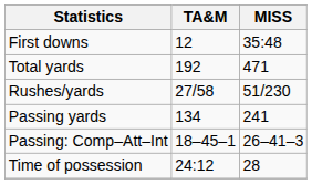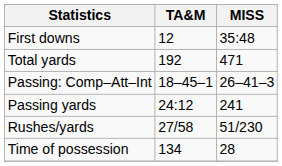rows swapped: Rushes/yards <-> Passing: Comp–Att–Int
Passing yards | TA&M: 134 -> 24:12
Time of possession | TA&M: 24:12 -> 134
